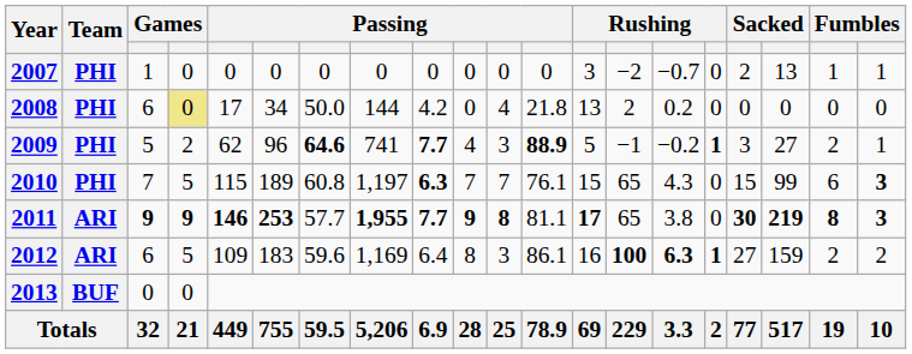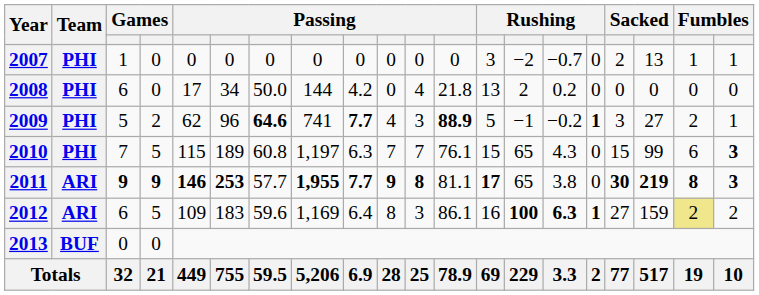2008 | column 4: khaki background -> no background
2010 | column 9: bold -> normal
2012 | column 19: no background -> khaki background
